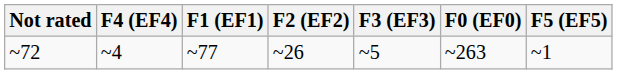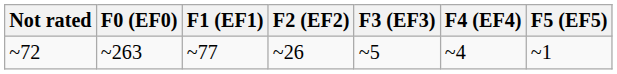columns swapped: F0 (EF0) <-> F4 (EF4)
